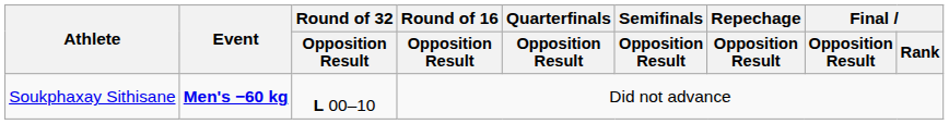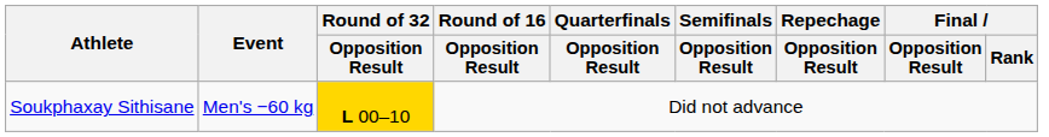Soukphaxay Sithisane | Event: bold -> normal
Soukphaxay Sithisane | Round of 32 / Opposition Result: no background -> gold background
